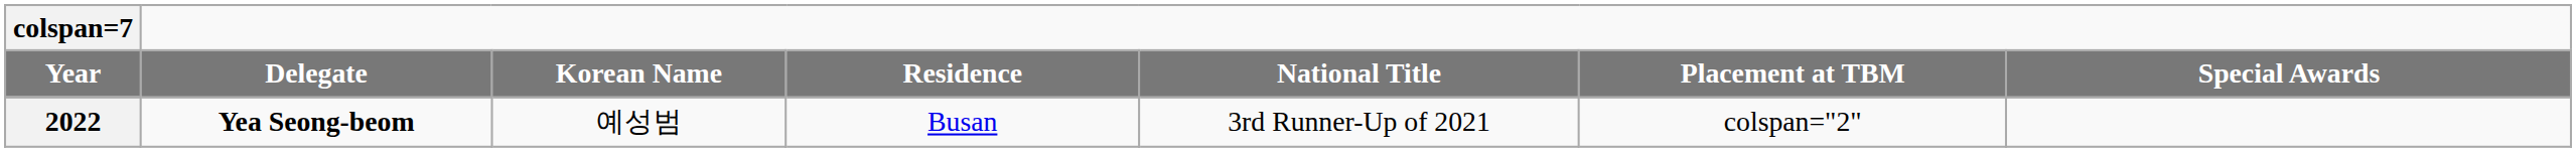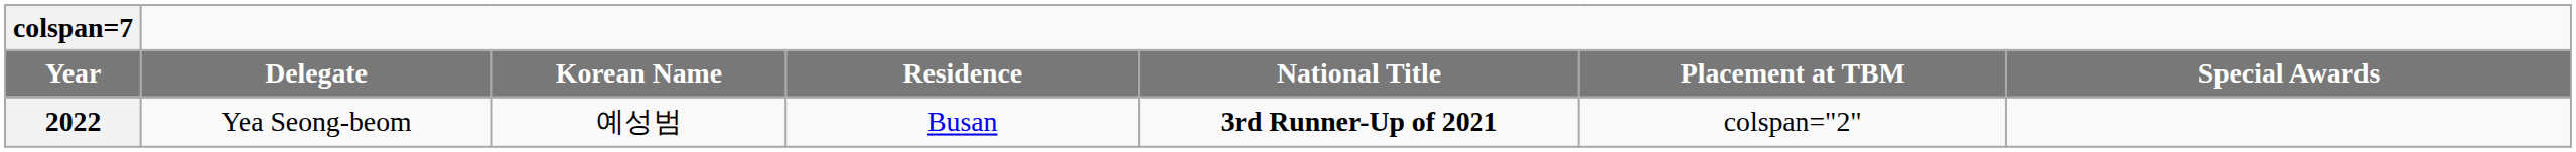2022 | Delegate: bold -> normal
2022 | National Title: normal -> bold
